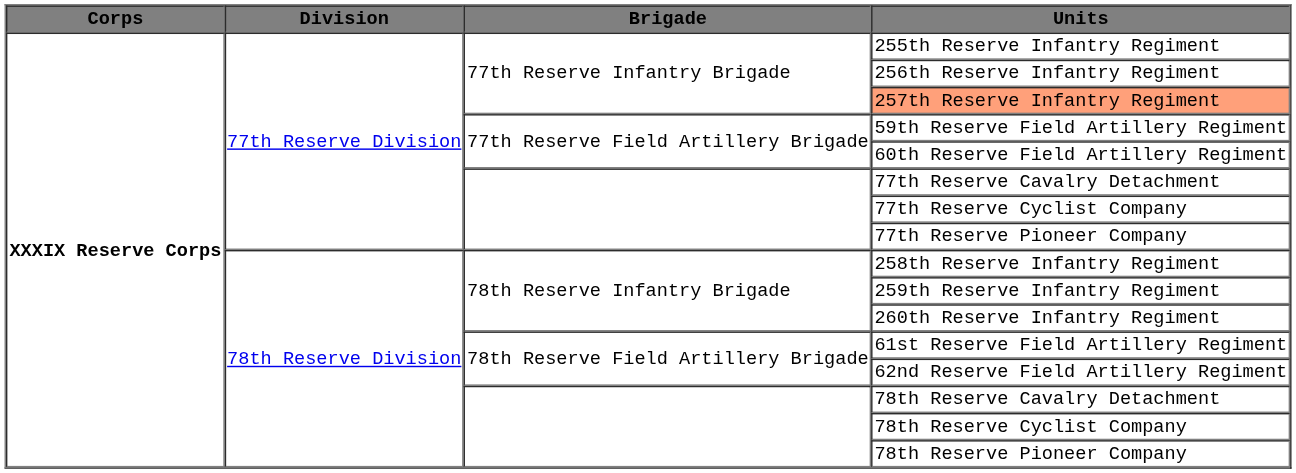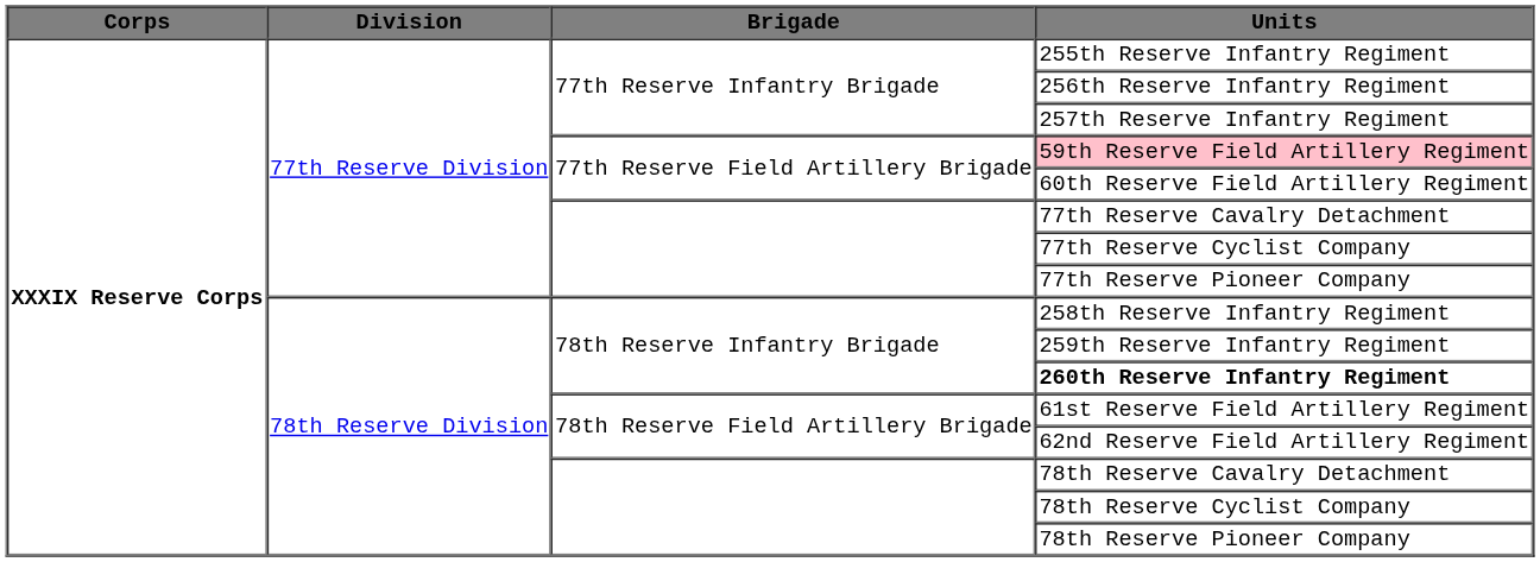257th Reserve Infantry Regiment | Units: lightsalmon background -> no background
59th Reserve Field Artillery Regiment | Units: no background -> pink background
260th Reserve Infantry Regiment | Units: normal -> bold
